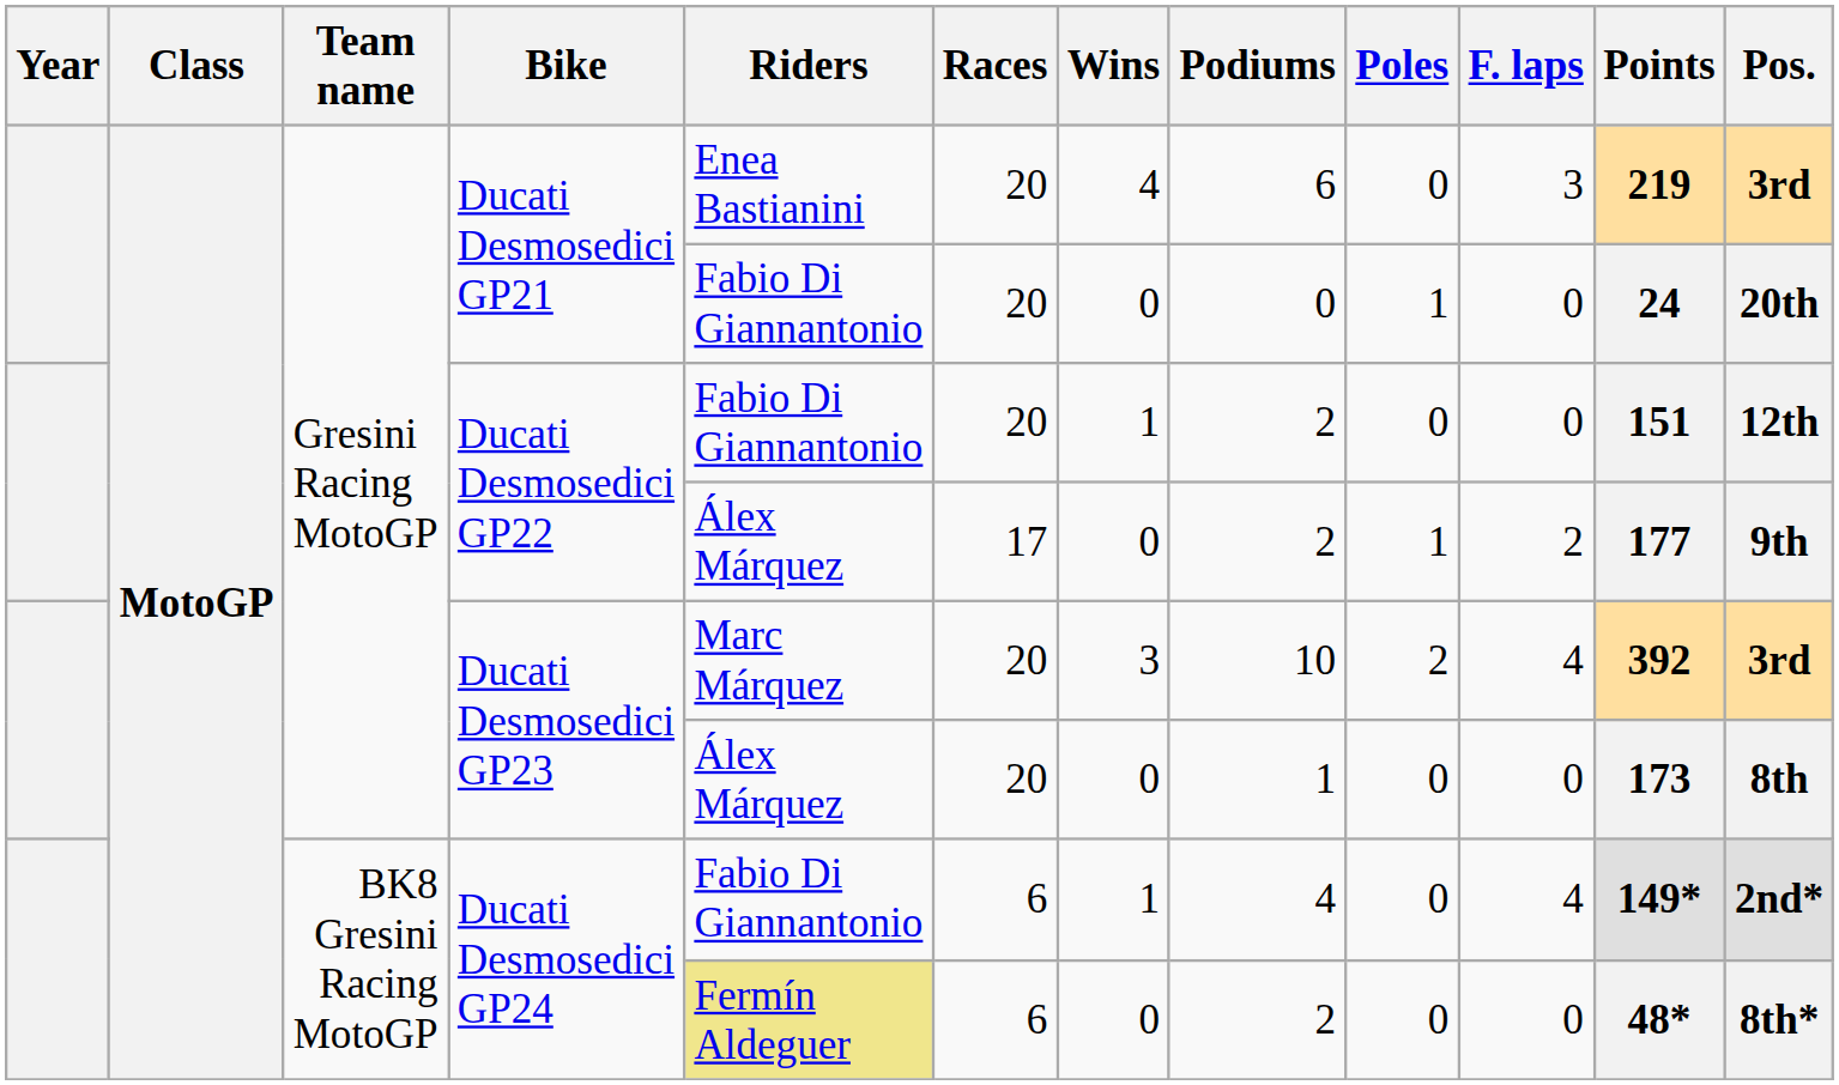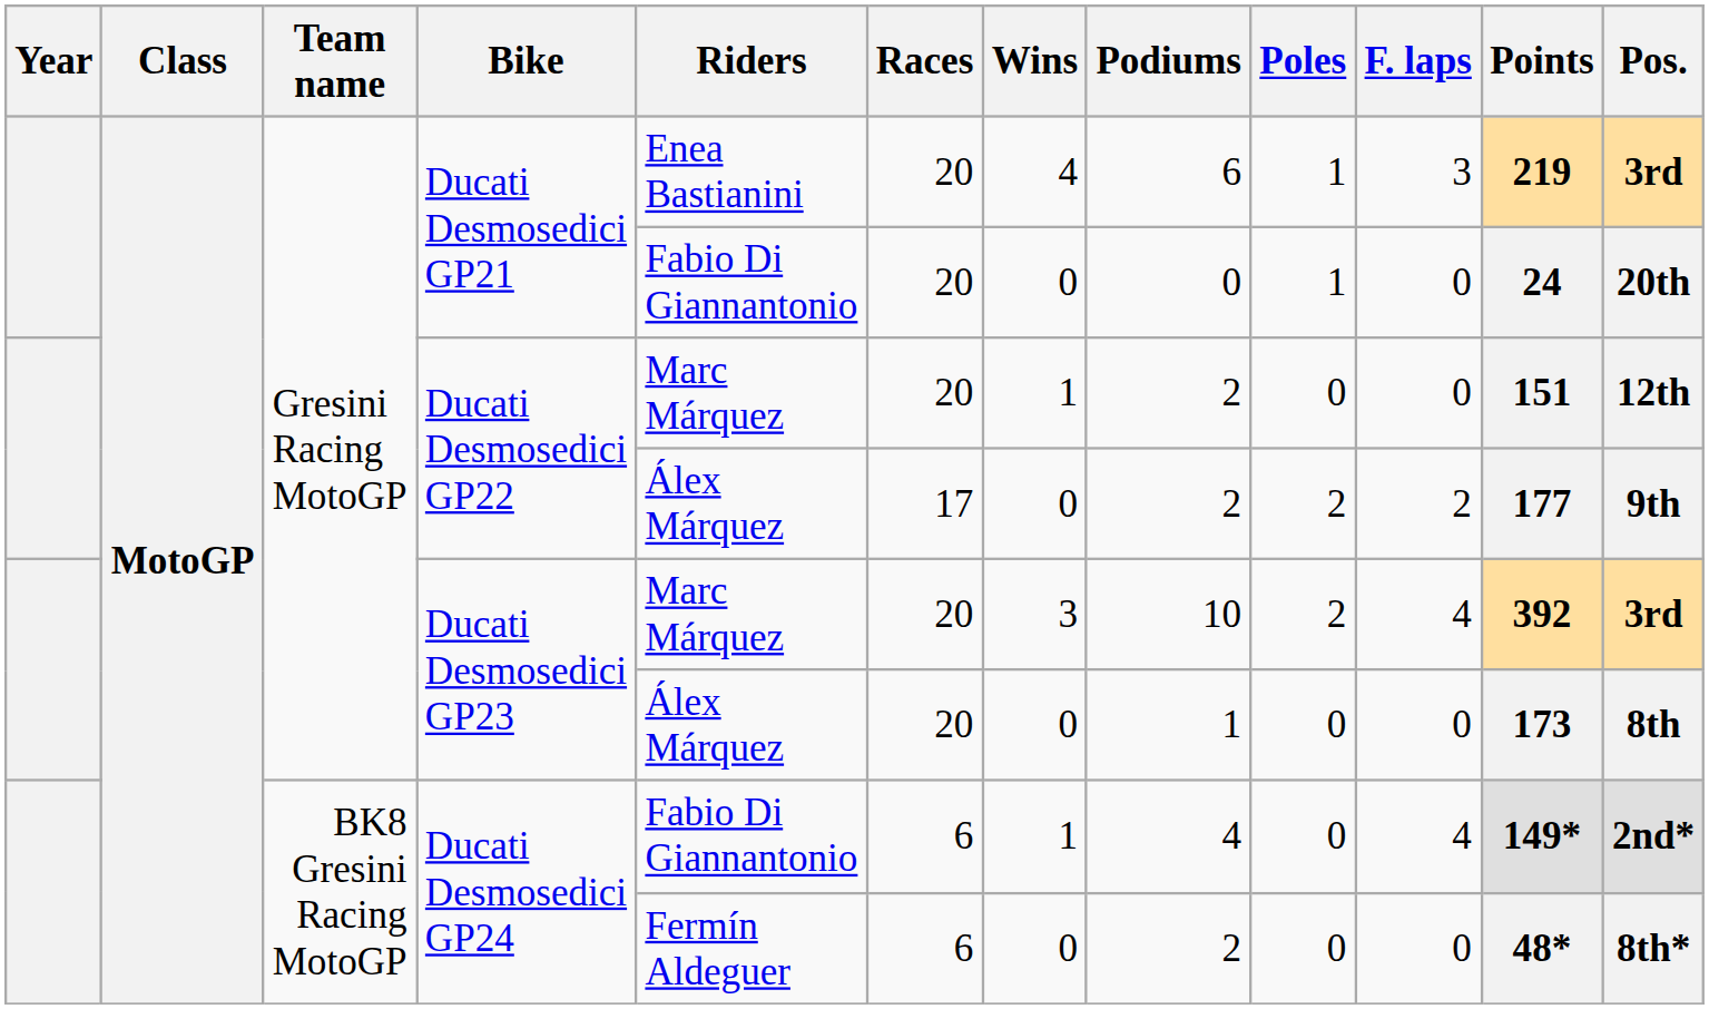row 2 | Poles: 0 -> 1
row 4 | Riders: Fabio Di Giannantonio -> Marc Márquez
row 5 | Poles: 1 -> 2
row 9 | Riders: khaki background -> no background
